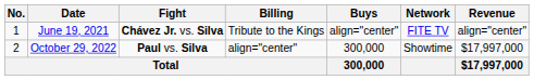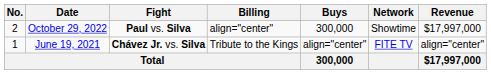rows swapped: June 19, 2021 <-> October 29, 2022
